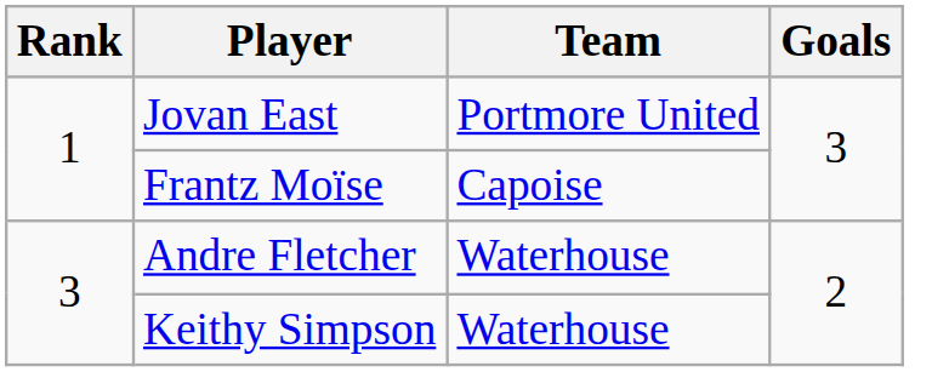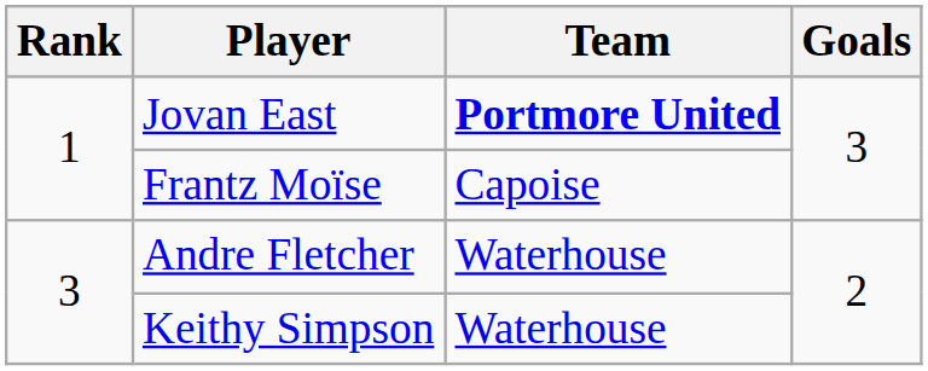Jovan East | Team: normal -> bold
